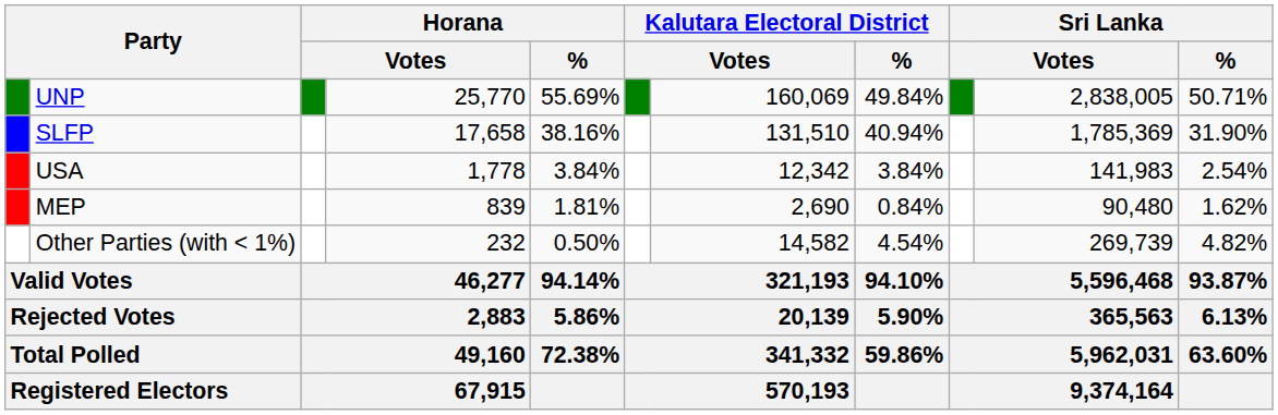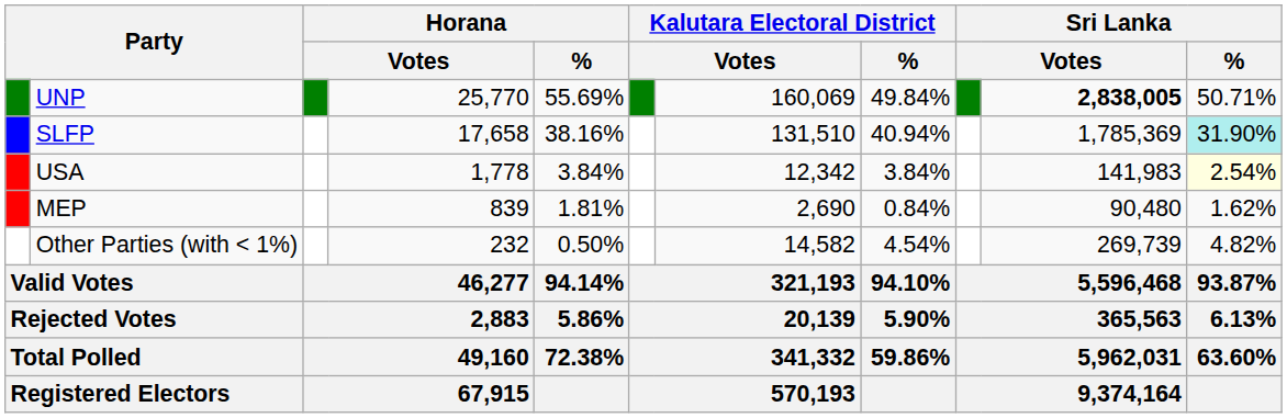UNP | column 10: normal -> bold
SLFP | Sri Lanka / %: no background -> paleturquoise background
USA | Sri Lanka / %: no background -> lightyellow background
